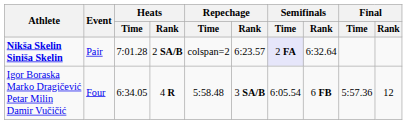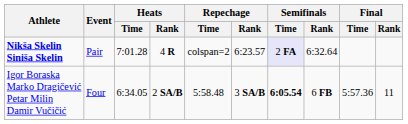Nikša Skelin Siniša Skelin | Heats / Rank: 2 SA/B -> 4 R
Igor Boraska Marko Dragičević Petar Milin Damir Vučičić | Heats / Rank: 4 R -> 2 SA/B
Igor Boraska Marko Dragičević Petar Milin Damir Vučičić | Semifinals / Time: normal -> bold
Igor Boraska Marko Dragičević Petar Milin Damir Vučičić | Final / Rank: 12 -> 11
